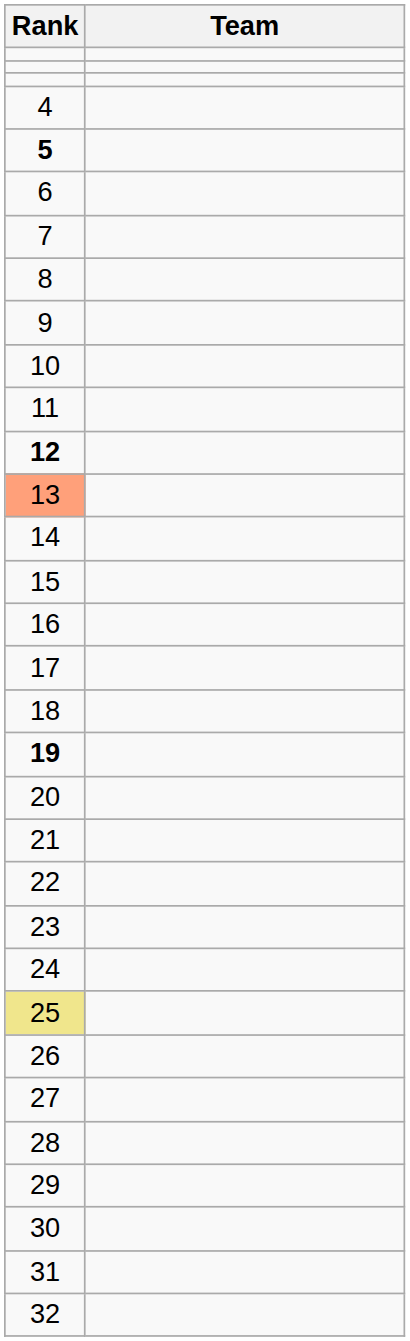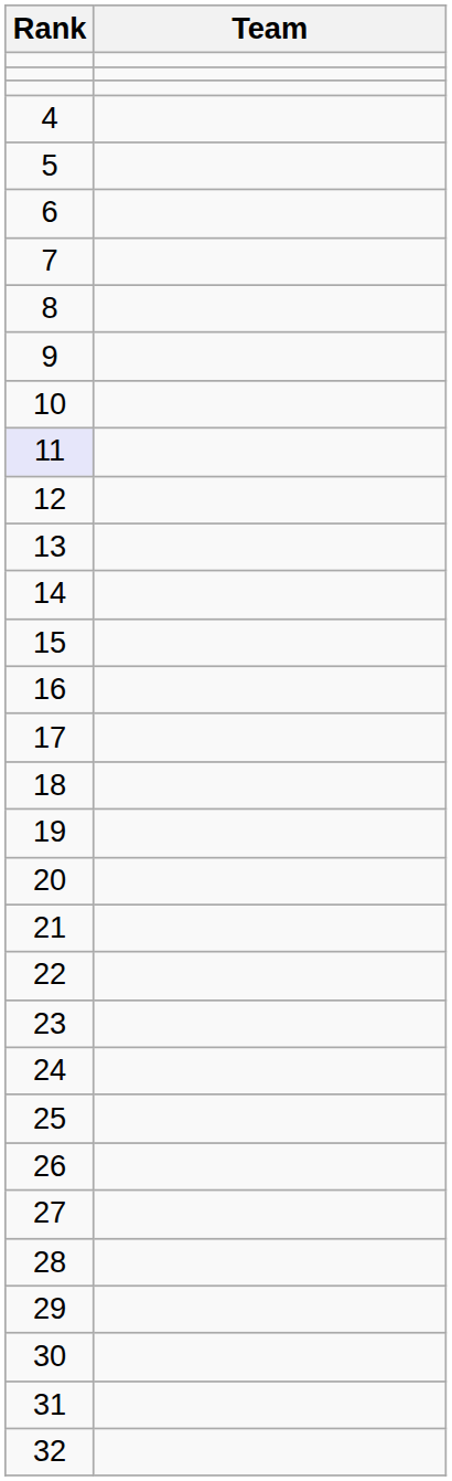row 6 | Rank: bold -> normal
row 12 | Rank: no background -> lavender background
row 13 | Rank: bold -> normal
row 14 | Rank: lightsalmon background -> no background
row 20 | Rank: bold -> normal
row 26 | Rank: khaki background -> no background
